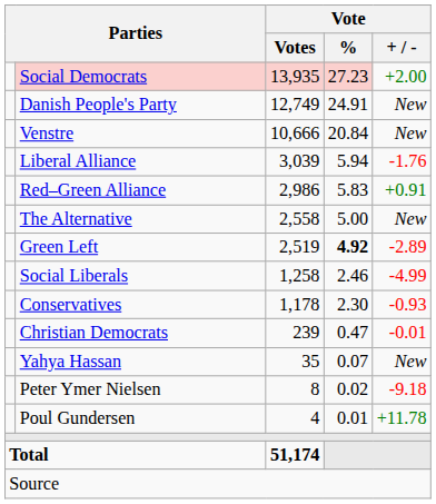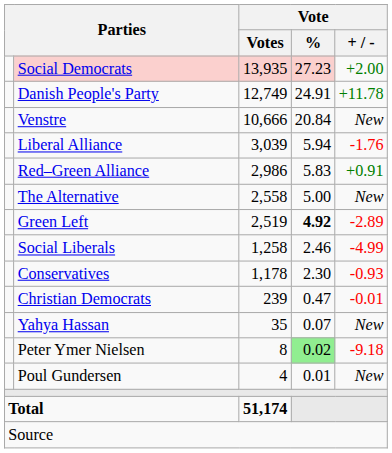Danish People's Party | Vote / + / -: New -> +11.78
Peter Ymer Nielsen | Vote / %: no background -> lightgreen background
Poul Gundersen | Vote / + / -: +11.78 -> New
